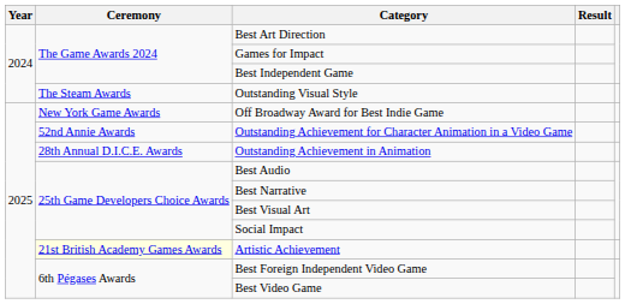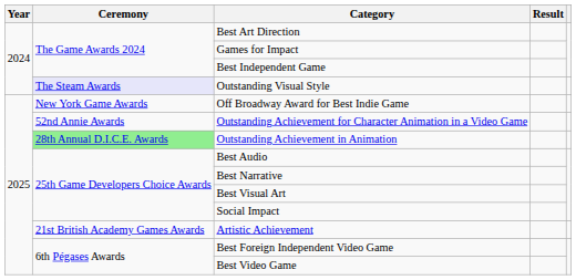Outstanding Visual Style | Ceremony: no background -> lavender background
Outstanding Achievement in Animation | Ceremony: no background -> lightgreen background
Artistic Achievement | Ceremony: lightyellow background -> no background
